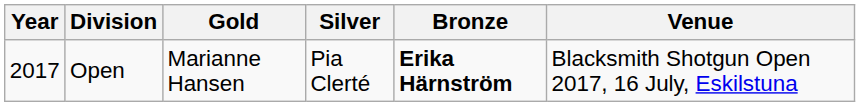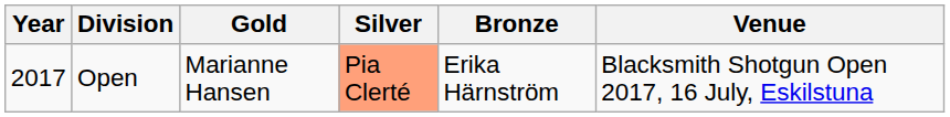Open | Silver: no background -> lightsalmon background
Open | Bronze: bold -> normal
